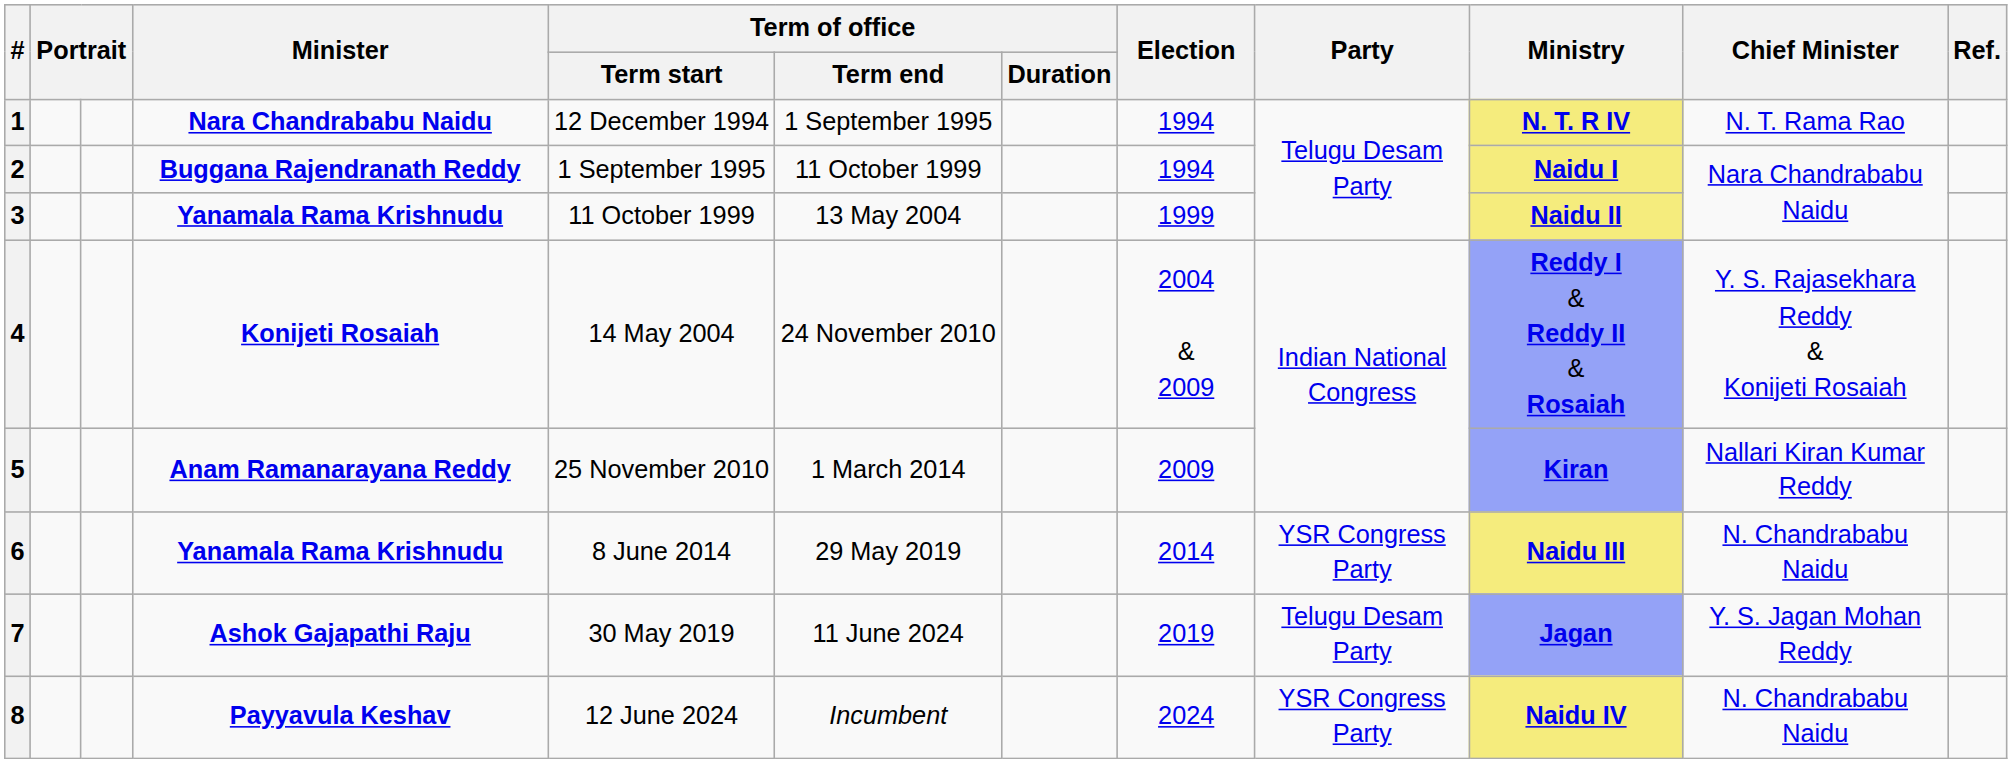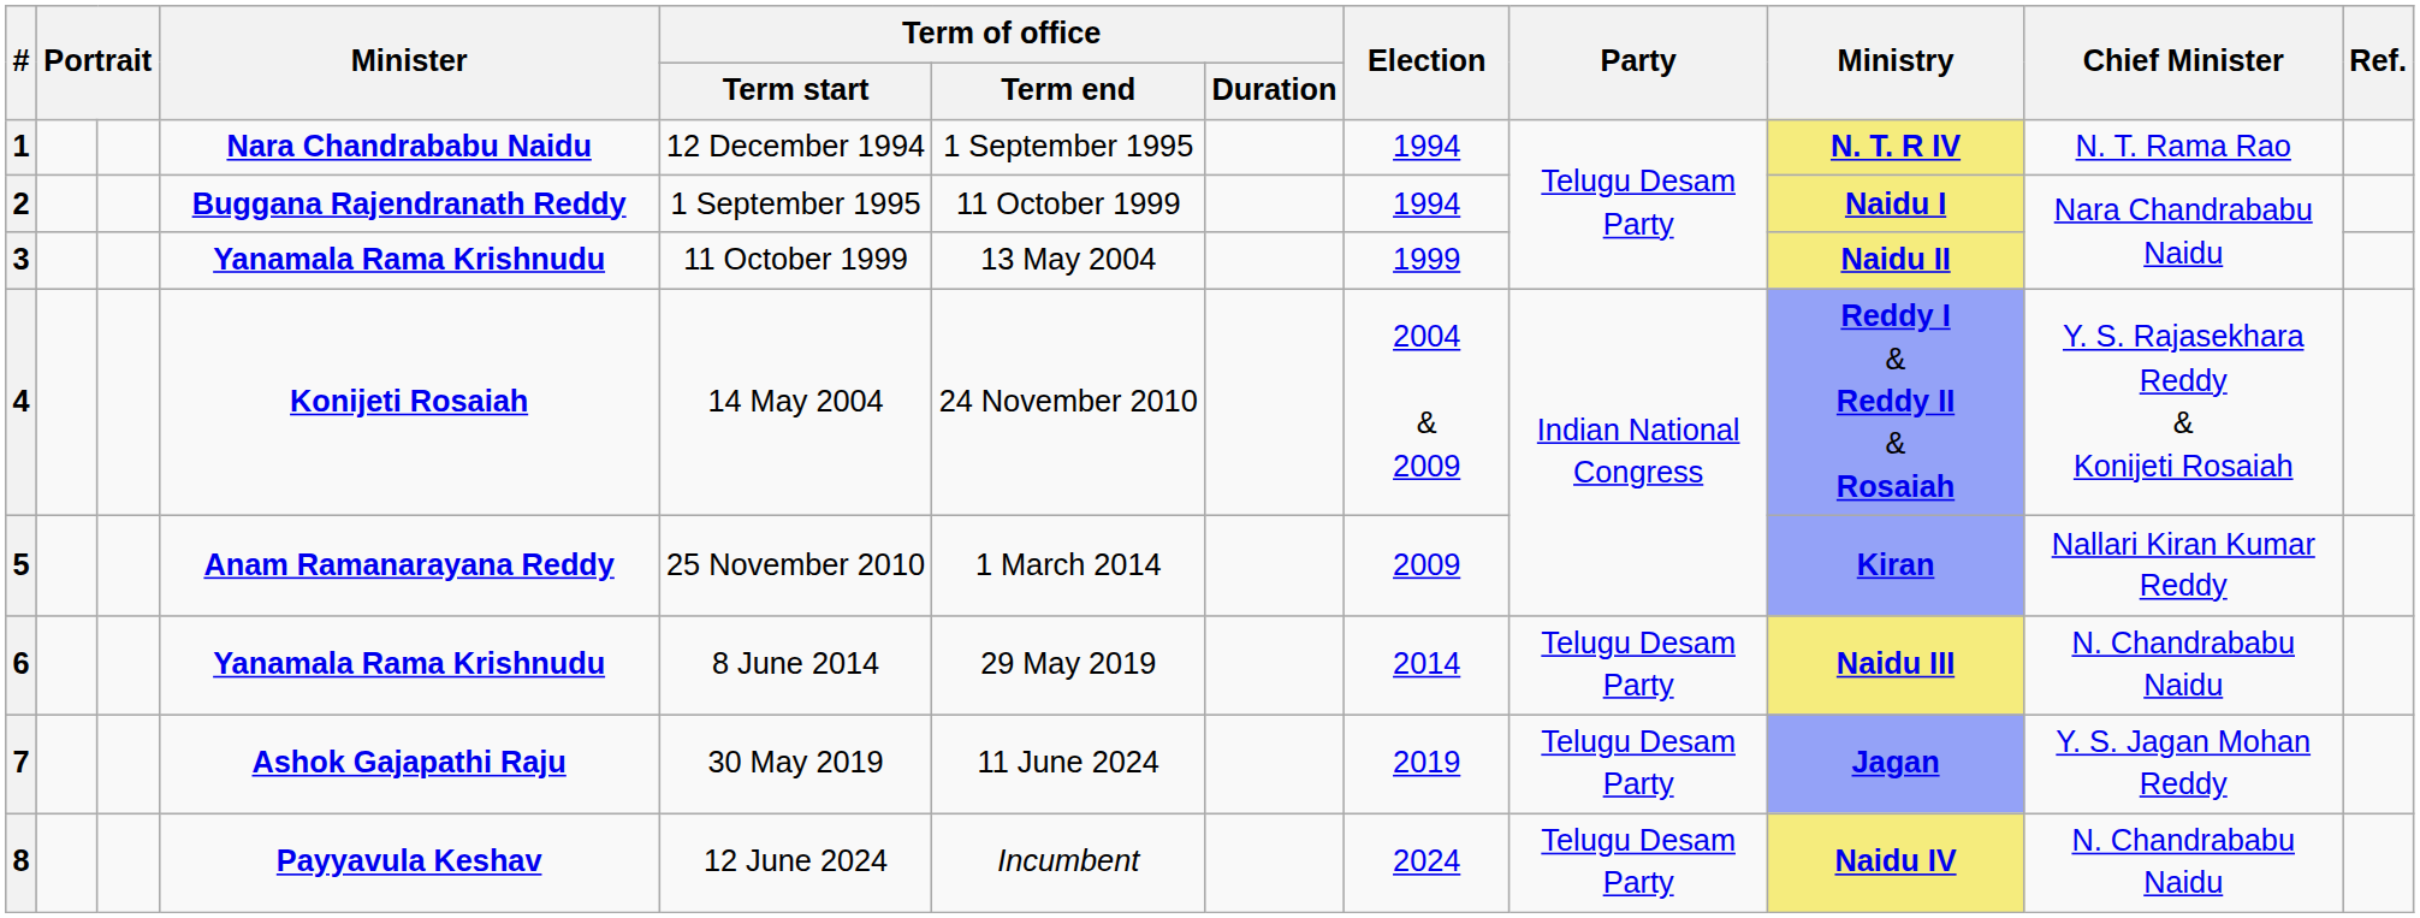6 | Party: YSR Congress Party -> Telugu Desam Party
8 | Party: YSR Congress Party -> Telugu Desam Party
